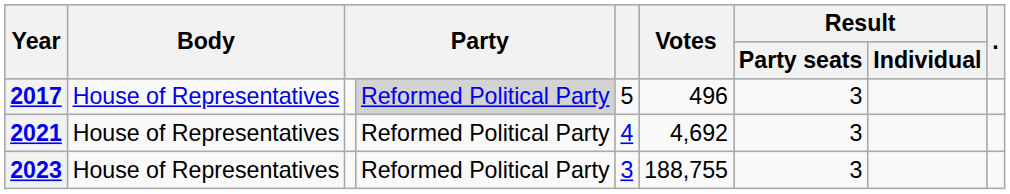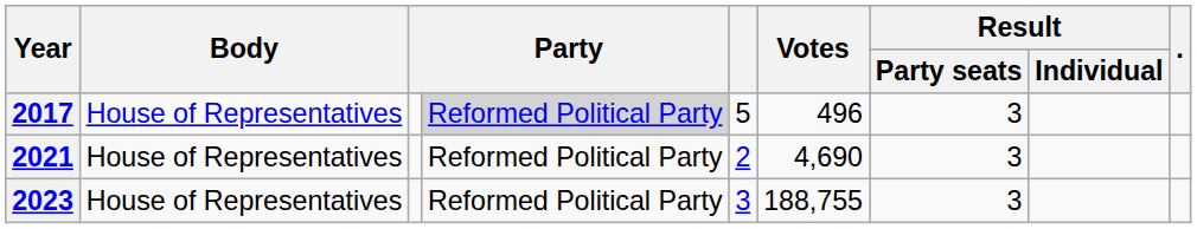2021 | column 5: 4 -> 2
2021 | Votes: 4,692 -> 4,690
